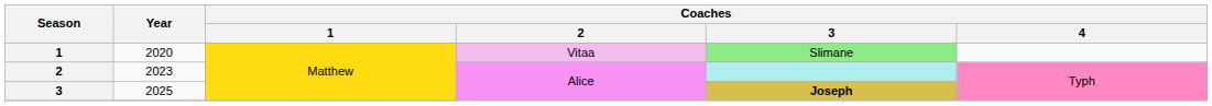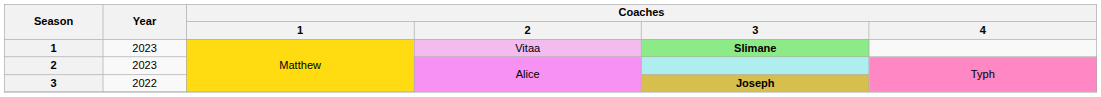row 3 | Year: 2020 -> 2023
row 3 | Coaches / 3: normal -> bold
row 5 | Year: 2025 -> 2022
